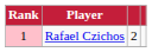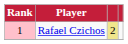Rafael Czichos | column 3: no background -> khaki background
